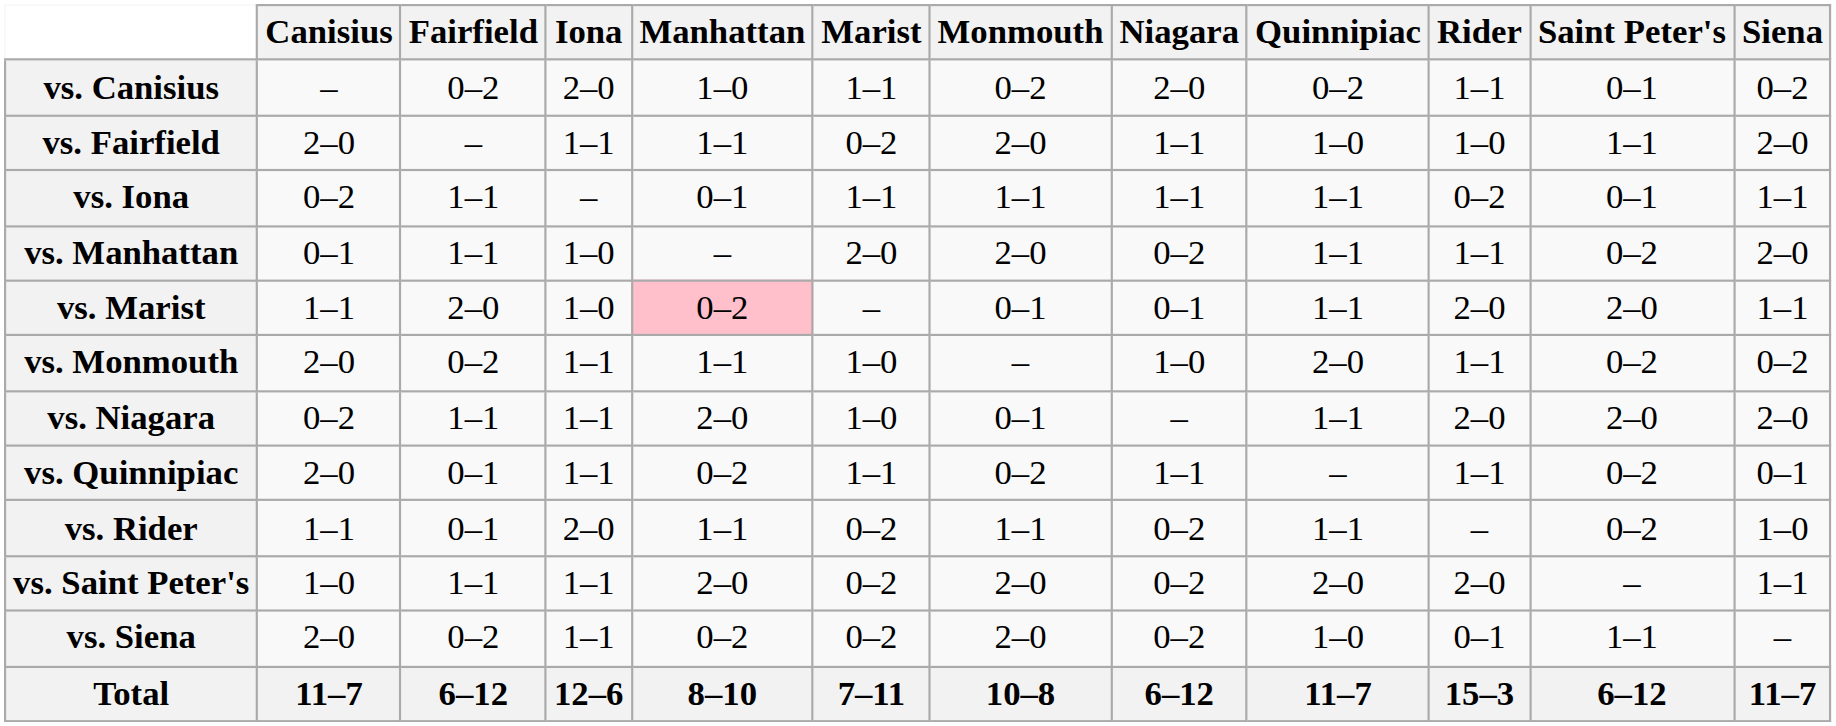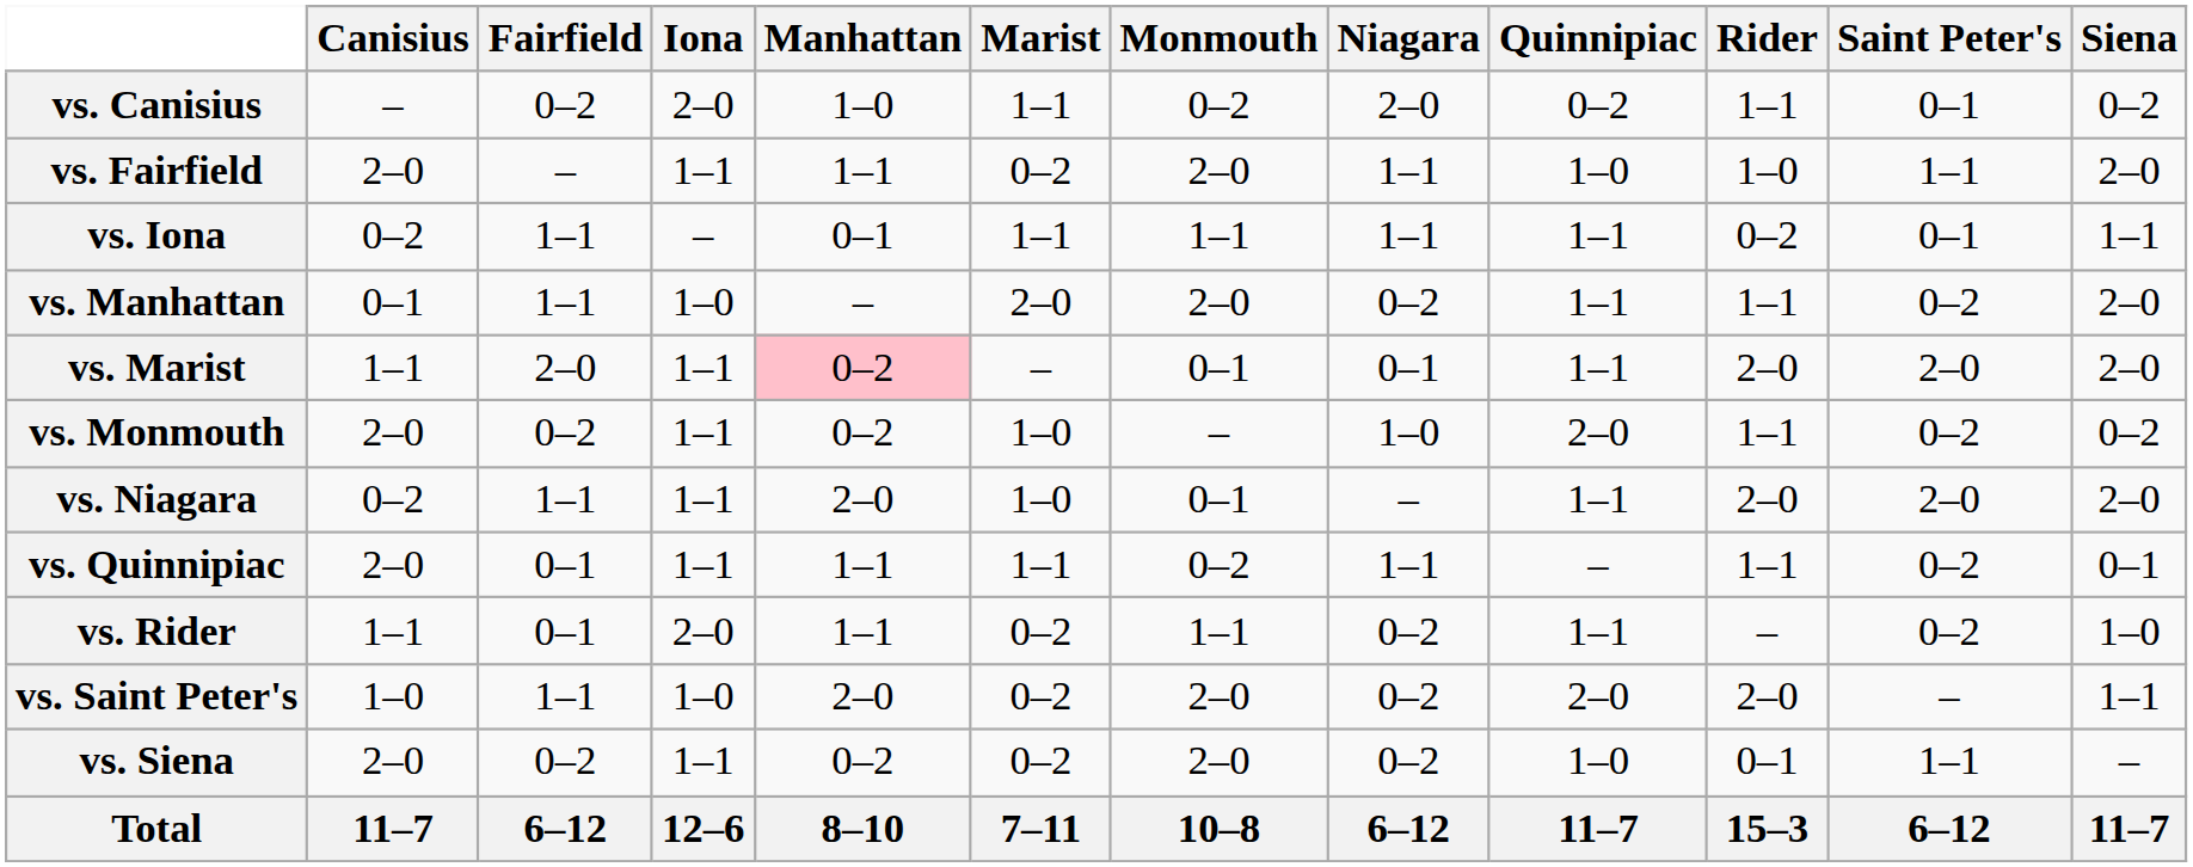vs. Marist | Iona: 1–0 -> 1–1
vs. Marist | Siena: 1–1 -> 2–0
vs. Monmouth | Manhattan: 1–1 -> 0–2
vs. Quinnipiac | Manhattan: 0–2 -> 1–1
vs. Saint Peter's | Iona: 1–1 -> 1–0
